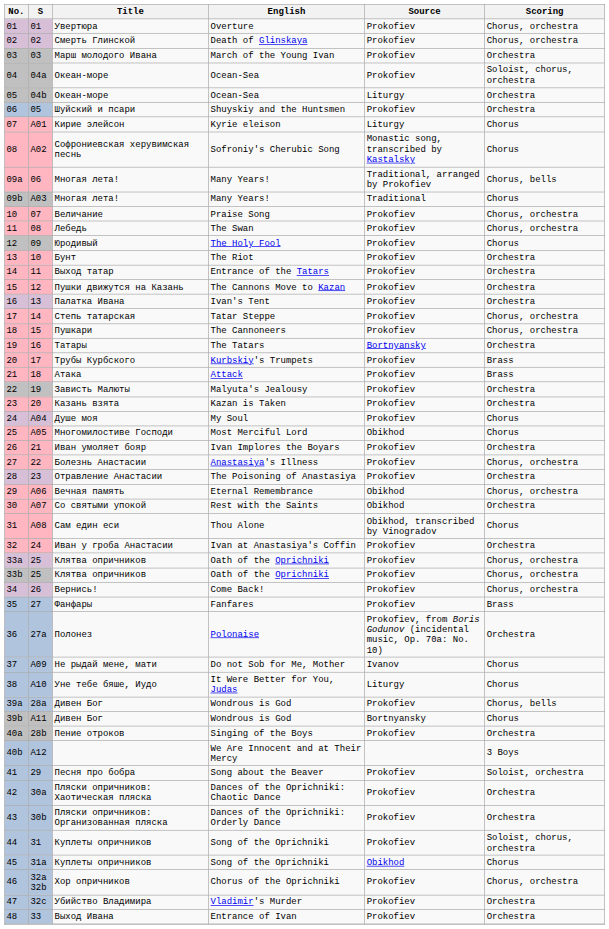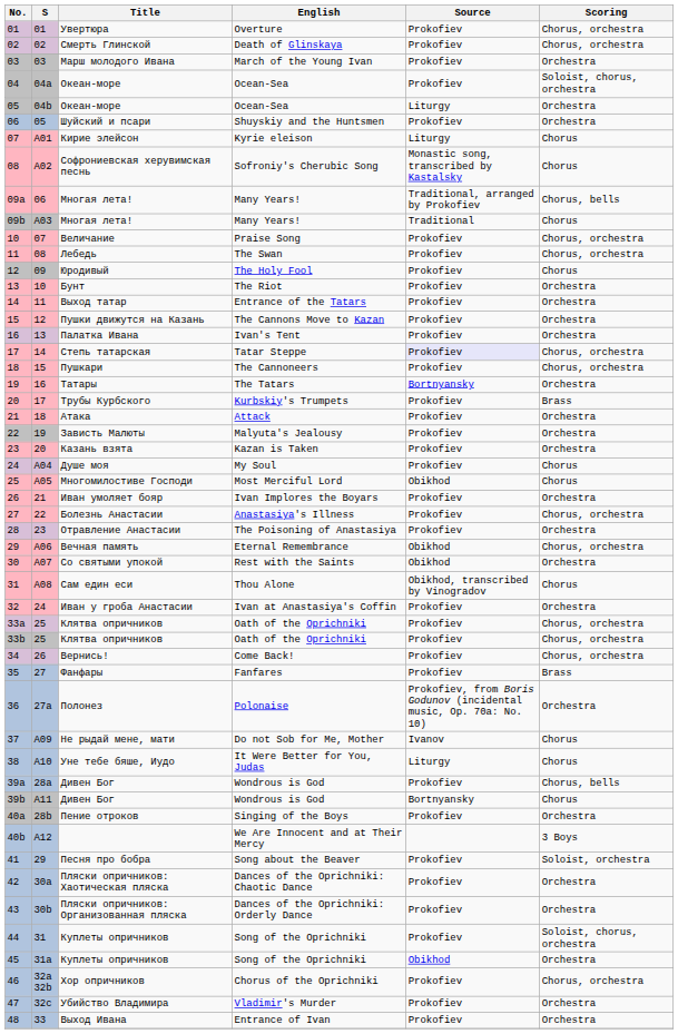Степь татарская | Source: no background -> lavender background
Атака | Scoring: Brass -> Orchestra
45 / Куплеты опричников | Scoring: Chorus -> Orchestra
